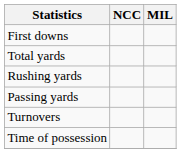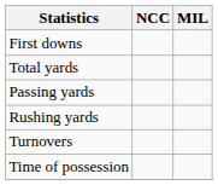rows swapped: Rushing yards <-> Passing yards
